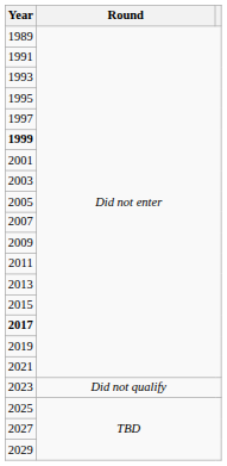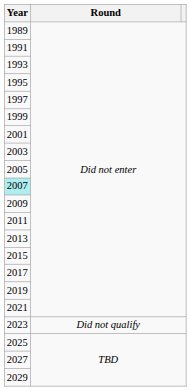1999 | Year: bold -> normal
2007 | Year: no background -> paleturquoise background
2017 | Year: bold -> normal
